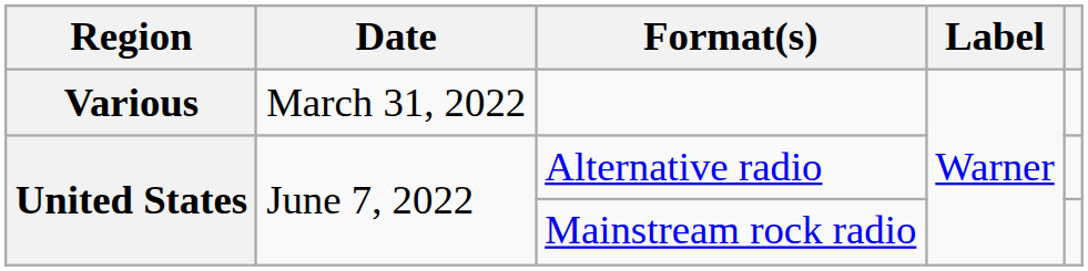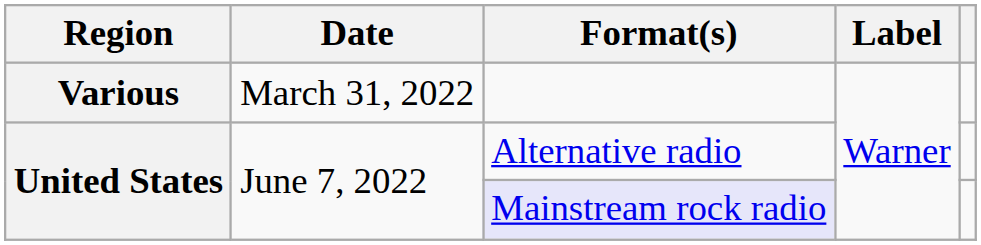Mainstream rock radio | Format(s): no background -> lavender background
